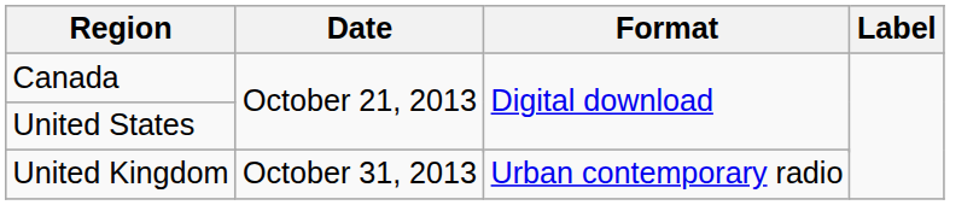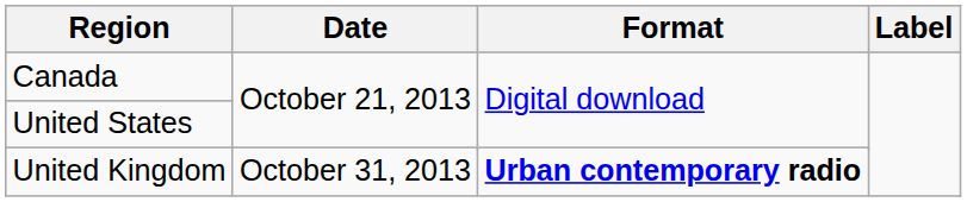United Kingdom / October 31, 2013 | Format: normal -> bold
